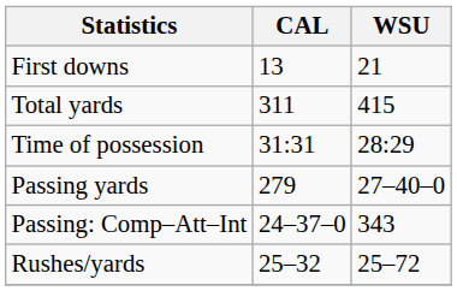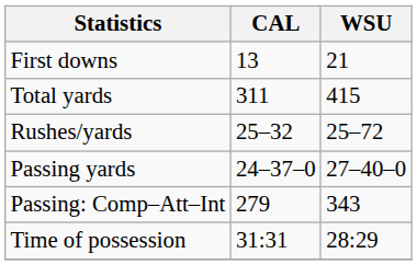rows swapped: Rushes/yards <-> Time of possession
Passing yards | CAL: 279 -> 24–37–0
Passing: Comp–Att–Int | CAL: 24–37–0 -> 279
